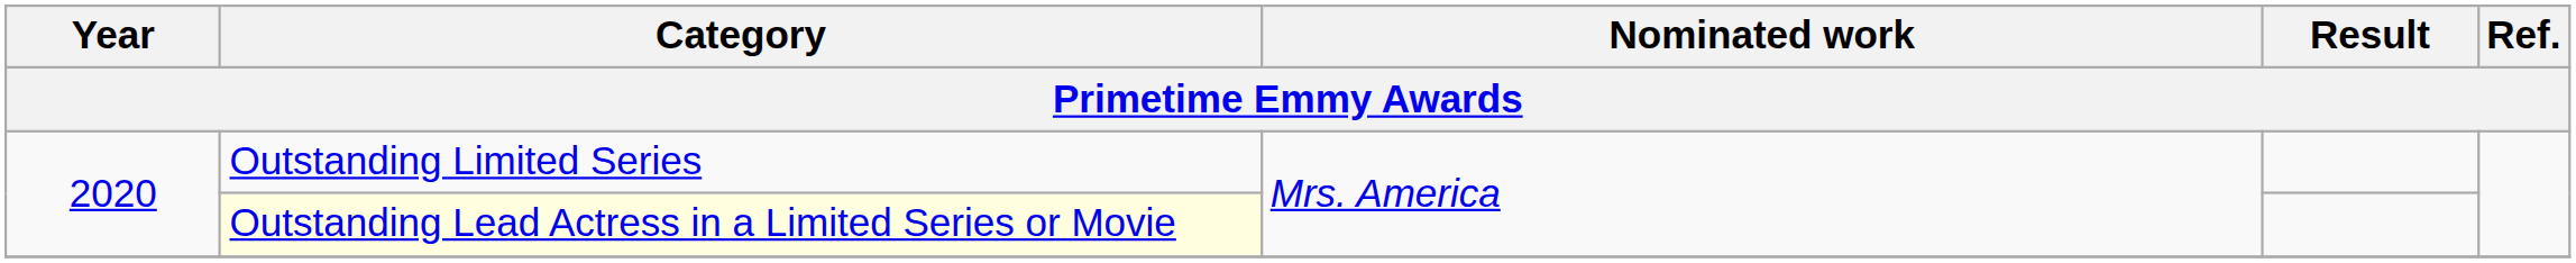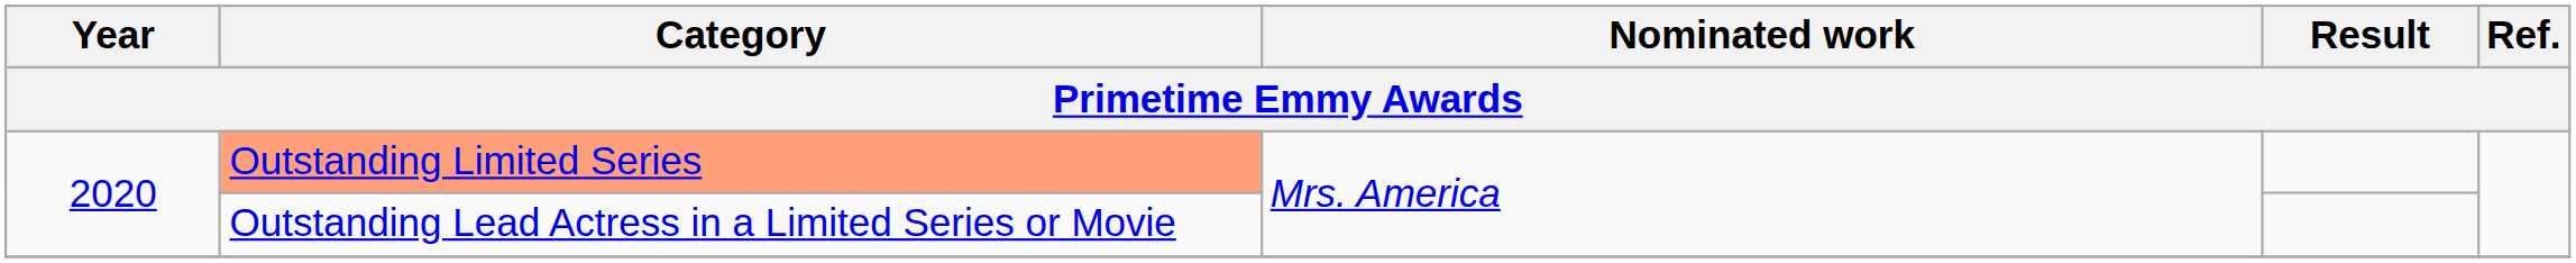Outstanding Limited Series | Category: no background -> lightsalmon background
Outstanding Lead Actress in a Limited Series or Movie | Category: lightyellow background -> no background
